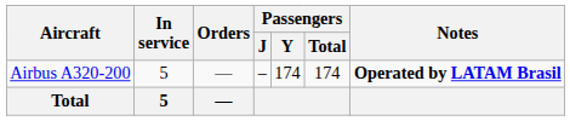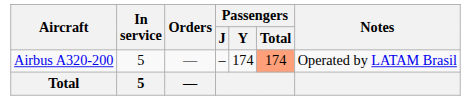Airbus A320-200 | Passengers / Total: no background -> lightsalmon background
Airbus A320-200 | Notes: bold -> normal
